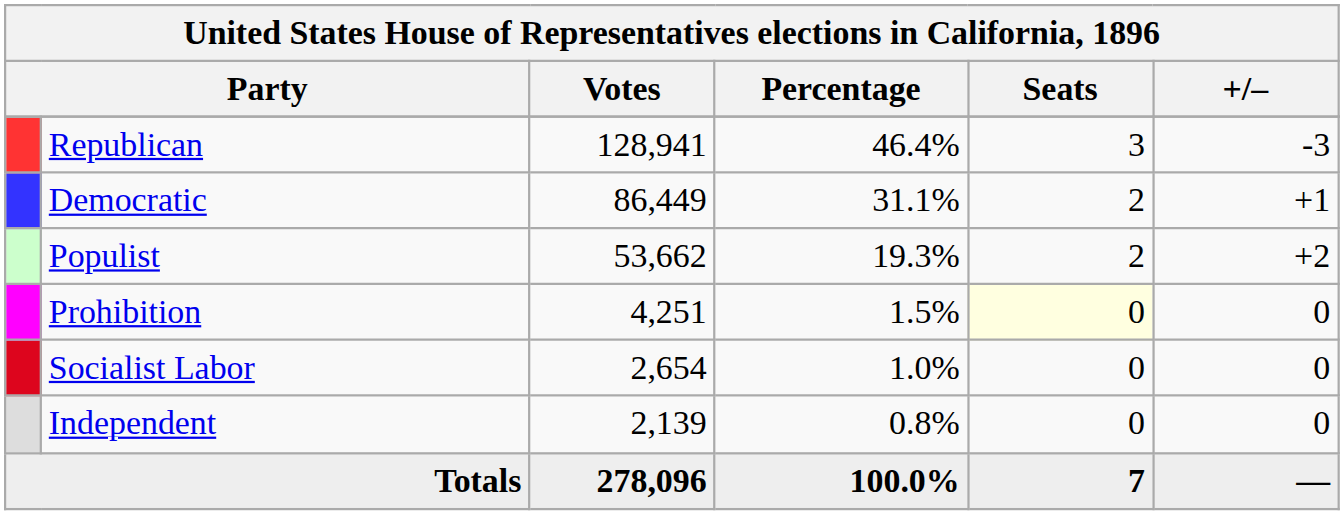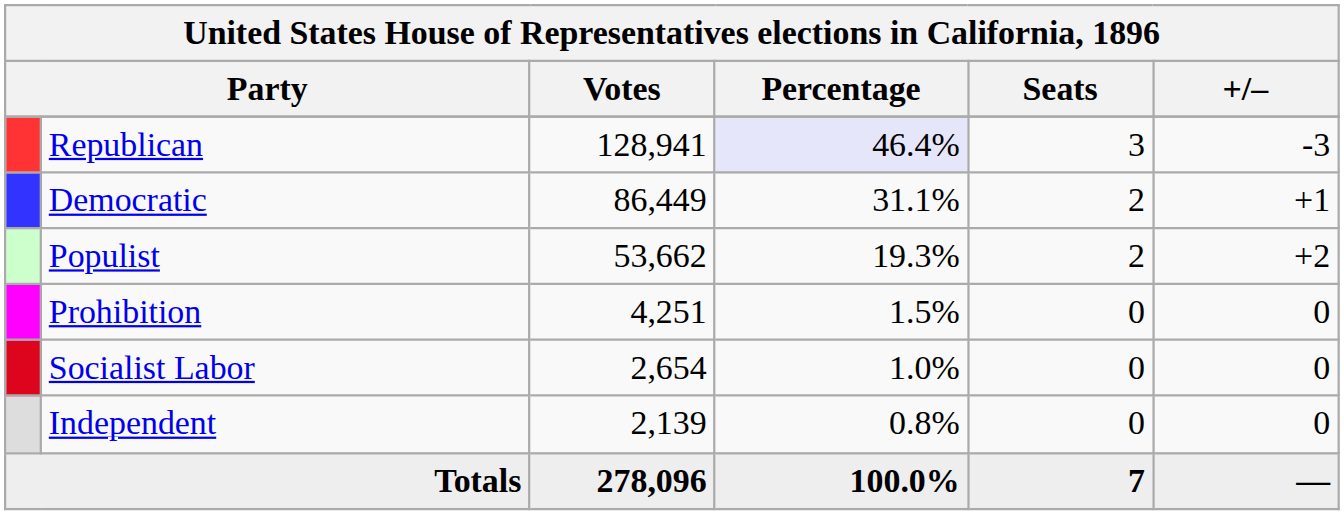Republican | Percentage: no background -> lavender background
Prohibition | Seats: lightyellow background -> no background
